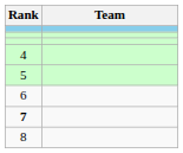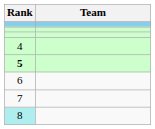row 6 | Rank: normal -> bold
row 8 | Rank: bold -> normal
row 9 | Rank: no background -> paleturquoise background
